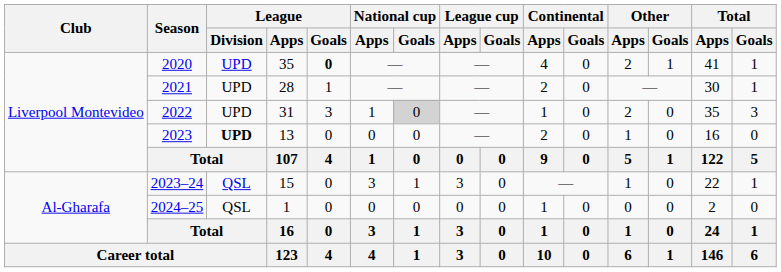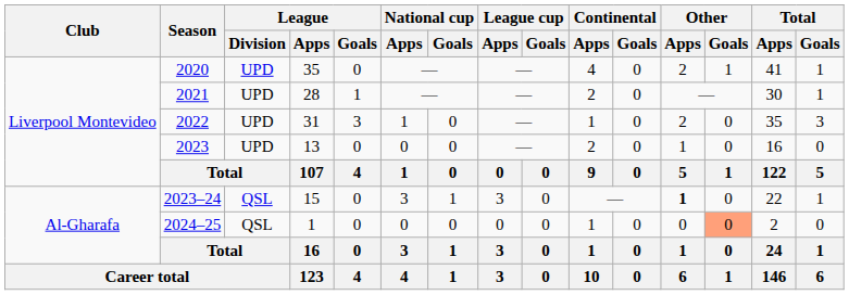2020 | League / Goals: bold -> normal
2022 | National cup / Goals: lightgrey background -> no background
2023 | League / Division: bold -> normal
2023–24 | Other / Apps: normal -> bold
2024–25 | Other / Goals: no background -> lightsalmon background
